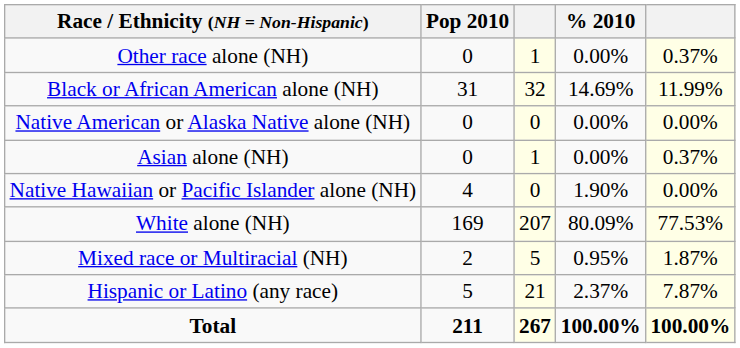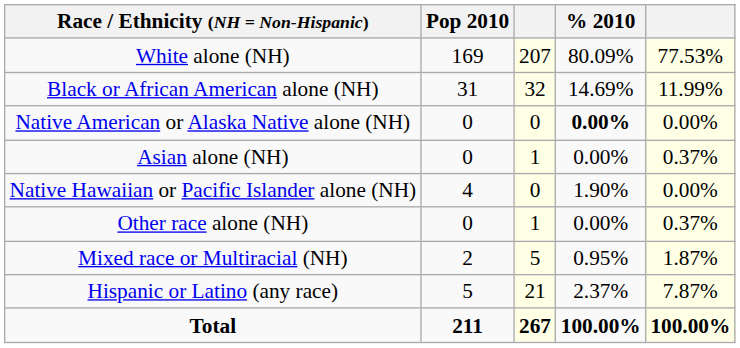rows swapped: White alone (NH) <-> Other race alone (NH)
Native American or Alaska Native alone (NH) | % 2010: normal -> bold
